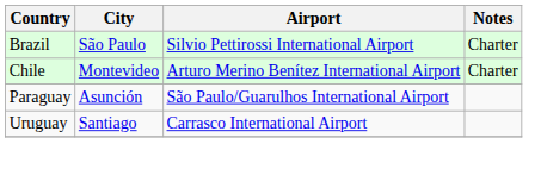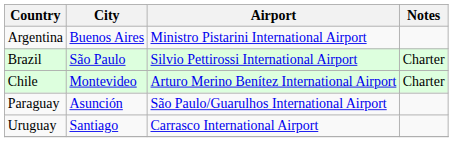+ row: Argentina | Buenos Aires | Ministro Pistarini International Airport
